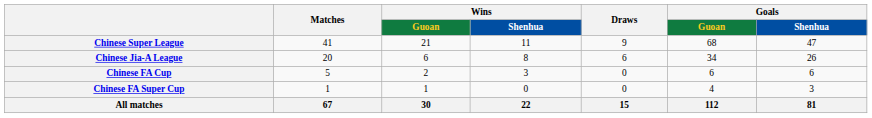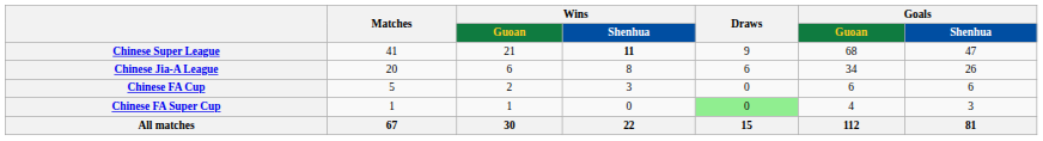Chinese Super League | Wins / Shenhua: normal -> bold
Chinese FA Super Cup | Draws: no background -> lightgreen background
